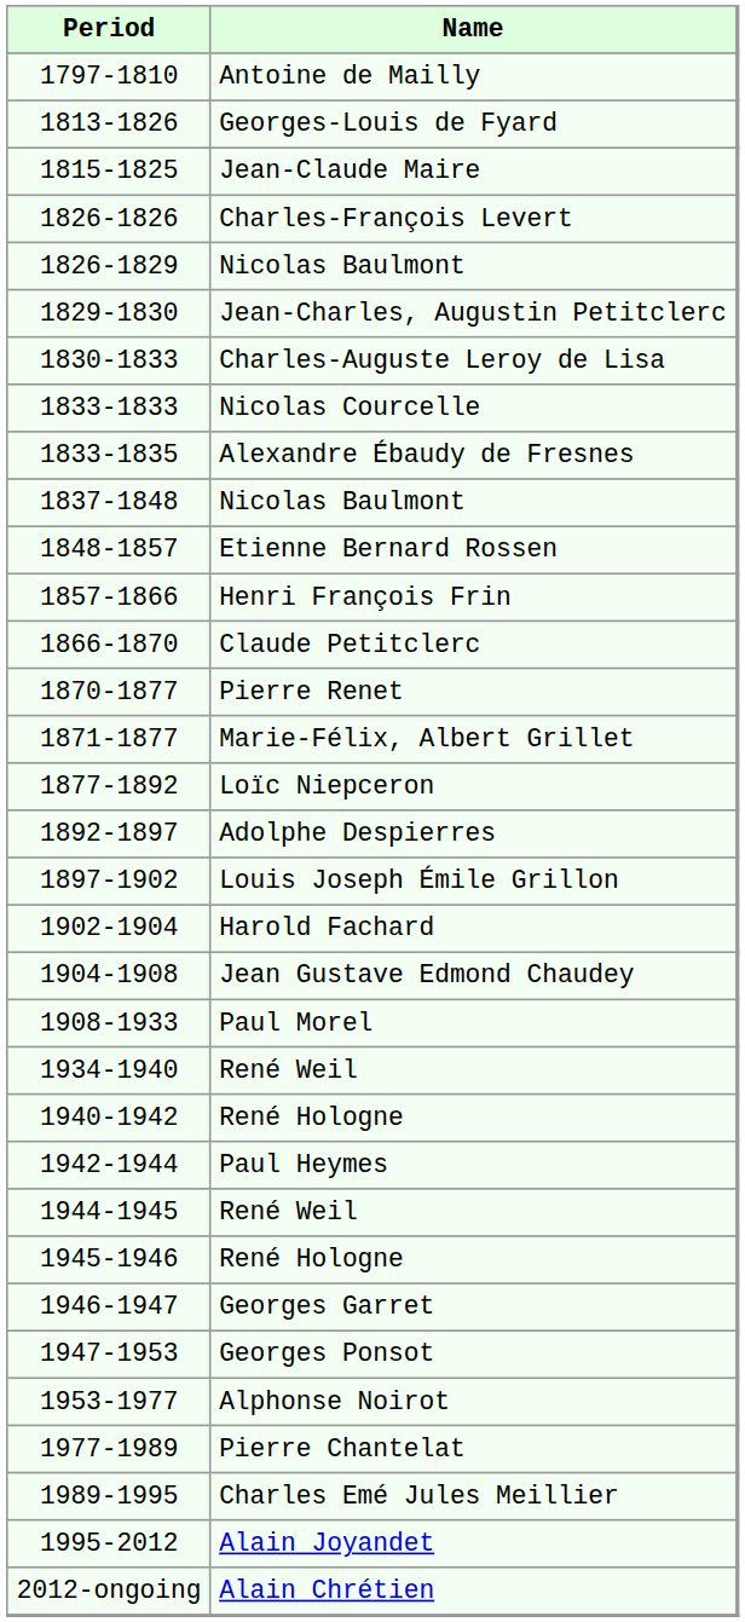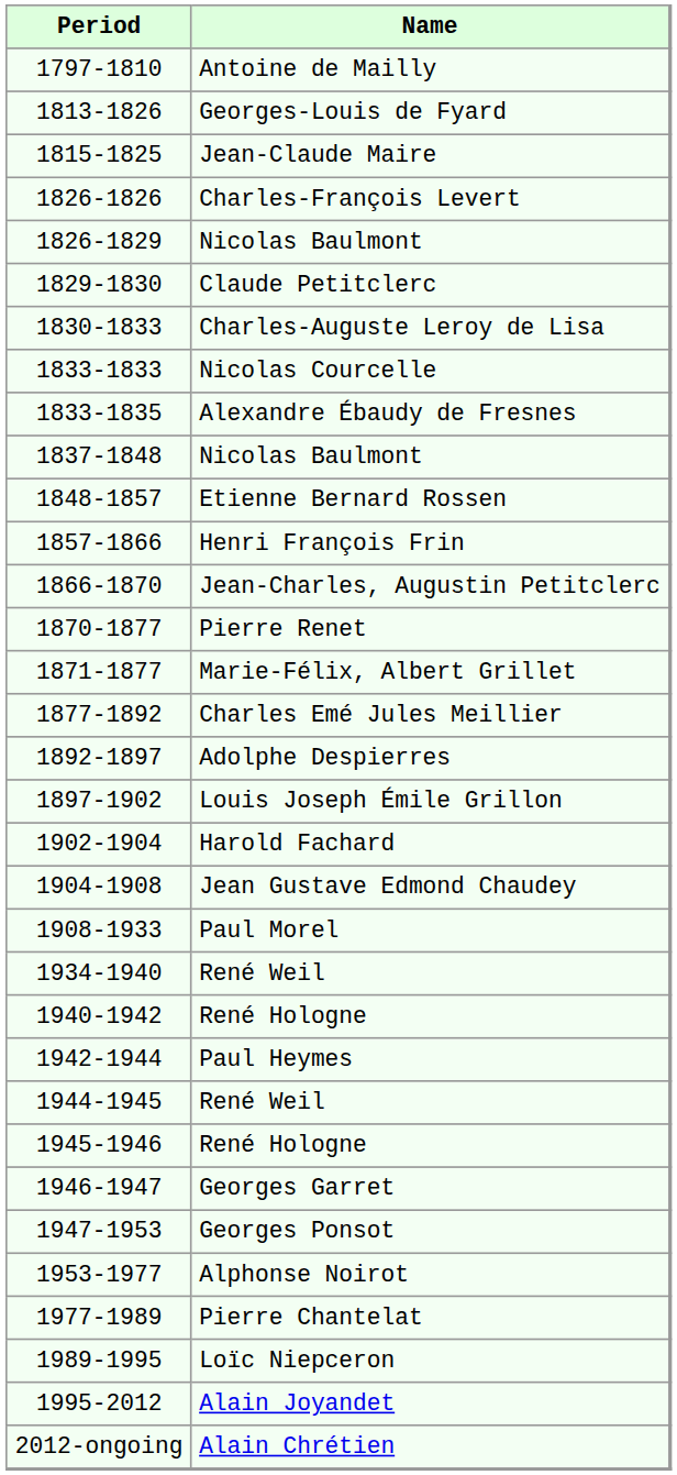row 7 | Name: Jean-Charles, Augustin Petitclerc -> Claude Petitclerc
row 14 | Name: Claude Petitclerc -> Jean-Charles, Augustin Petitclerc
row 17 | Name: Loïc Niepceron -> Charles Emé Jules Meillier
row 32 | Name: Charles Emé Jules Meillier -> Loïc Niepceron
